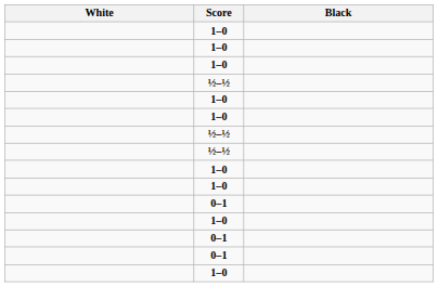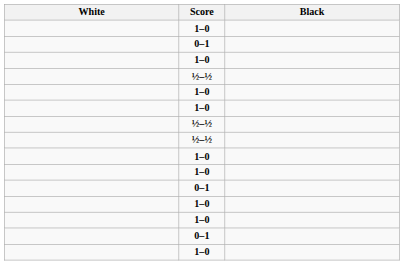row 3 | Score: 1–0 -> 0–1
row 14 | Score: 0–1 -> 1–0
